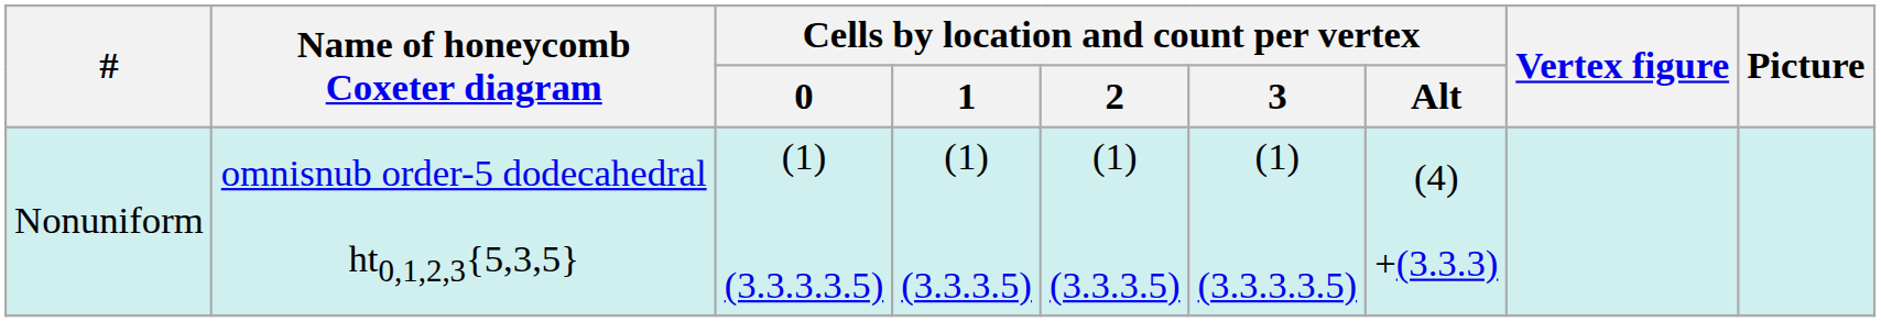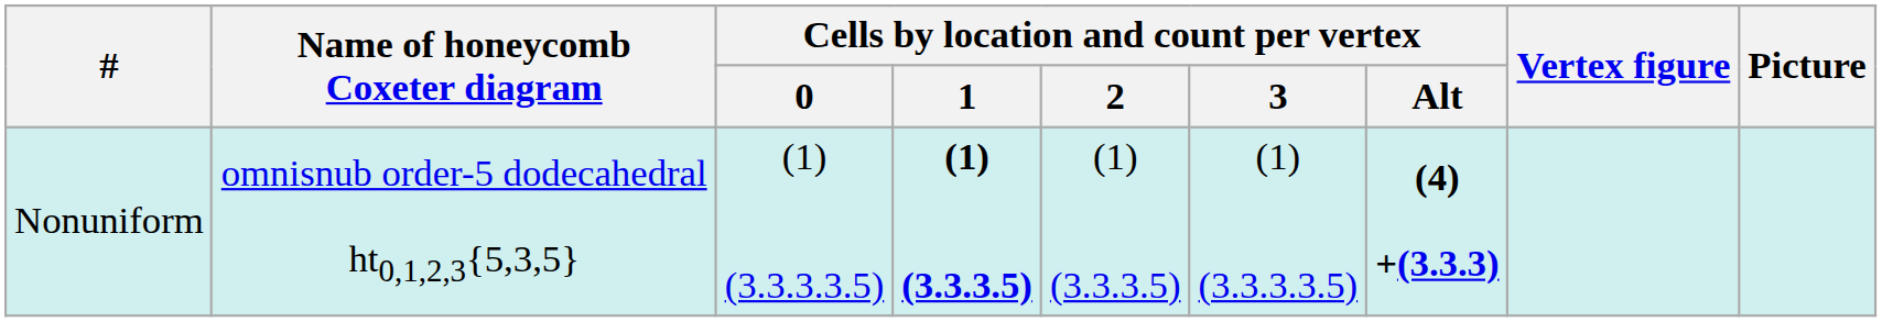Nonuniform | Cells by location and count per vertex / 1: normal -> bold
Nonuniform | Cells by location and count per vertex / Alt: normal -> bold
